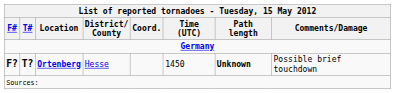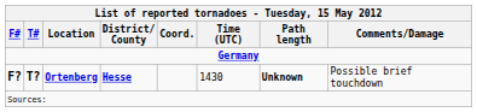F? | District/ County: normal -> bold
F? | Time (UTC): 1450 -> 1430
